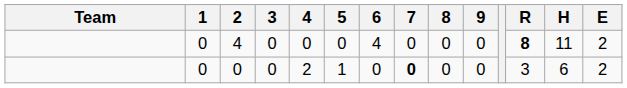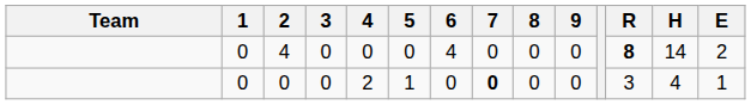row 2 | H: 11 -> 14
row 3 | H: 6 -> 4
row 3 | E: 2 -> 1
